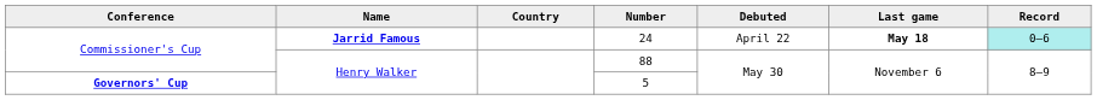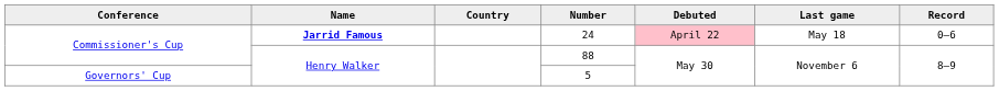24 | Debuted: no background -> pink background
24 | Last game: bold -> normal
24 | Record: paleturquoise background -> no background
5 | Conference: bold -> normal
